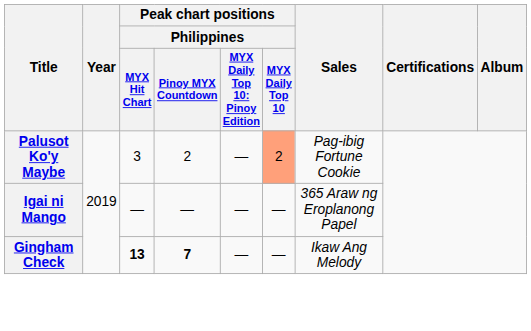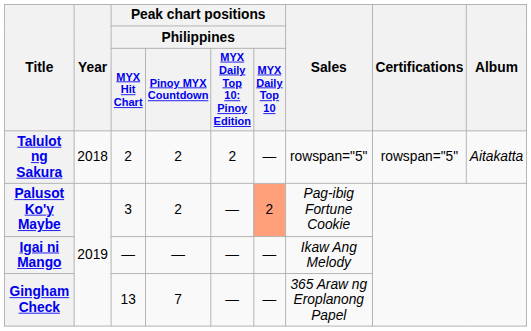+ row: Talulot ng Sakura | 2018 | 2 | 2 | 2 | — | rowspan="5" | rowspan="5" | Aitakatta
Igai ni Mango | Sales: 365 Araw ng Eroplanong Papel -> Ikaw Ang Melody
Gingham Check | Peak chart positions / Philippines / MYX Hit Chart: bold -> normal
Gingham Check | Peak chart positions / Philippines / Pinoy MYX Countdown: bold -> normal
Gingham Check | Sales: Ikaw Ang Melody -> 365 Araw ng Eroplanong Papel
